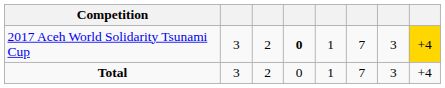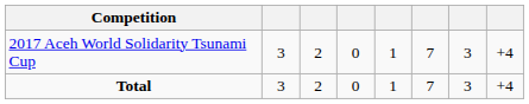2017 Aceh World Solidarity Tsunami Cup | column 4: bold -> normal
2017 Aceh World Solidarity Tsunami Cup | column 8: gold background -> no background
